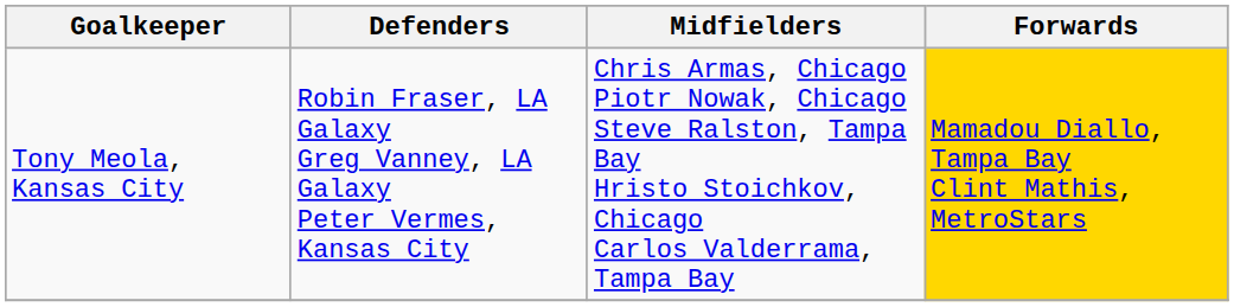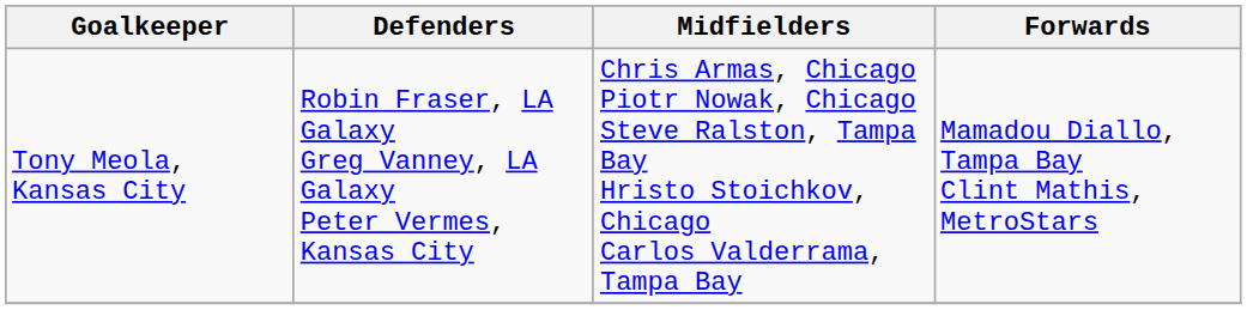Tony Meola, Kansas City | Forwards: gold background -> no background
